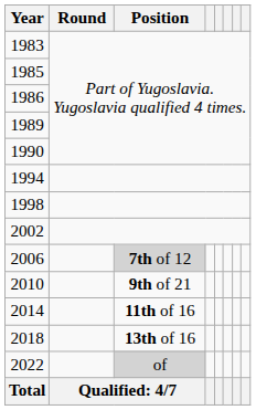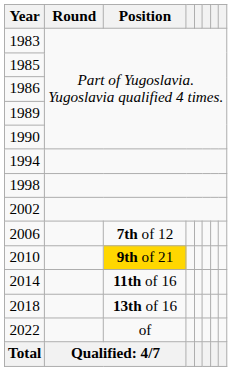2006 | Position: lightgrey background -> no background
2010 | Position: no background -> gold background
2022 | Position: lightgrey background -> no background
